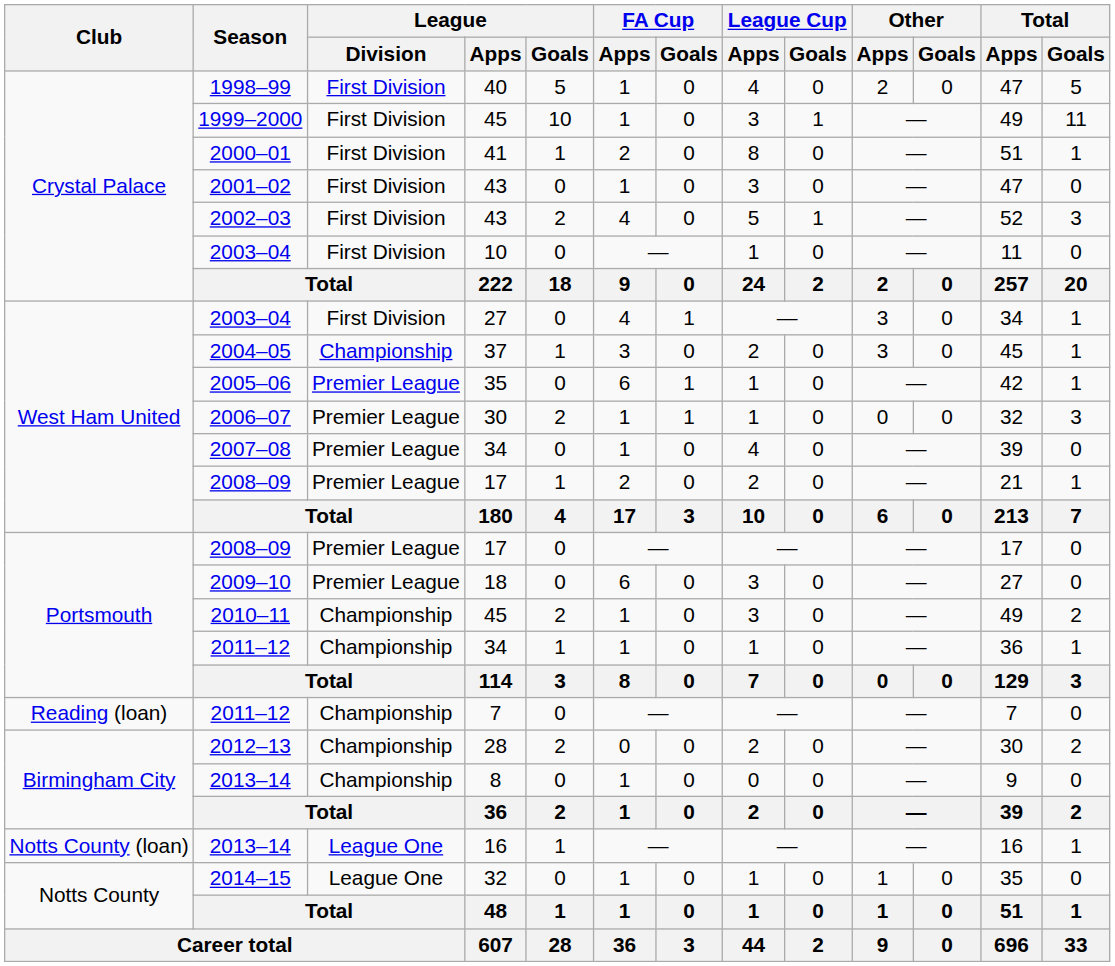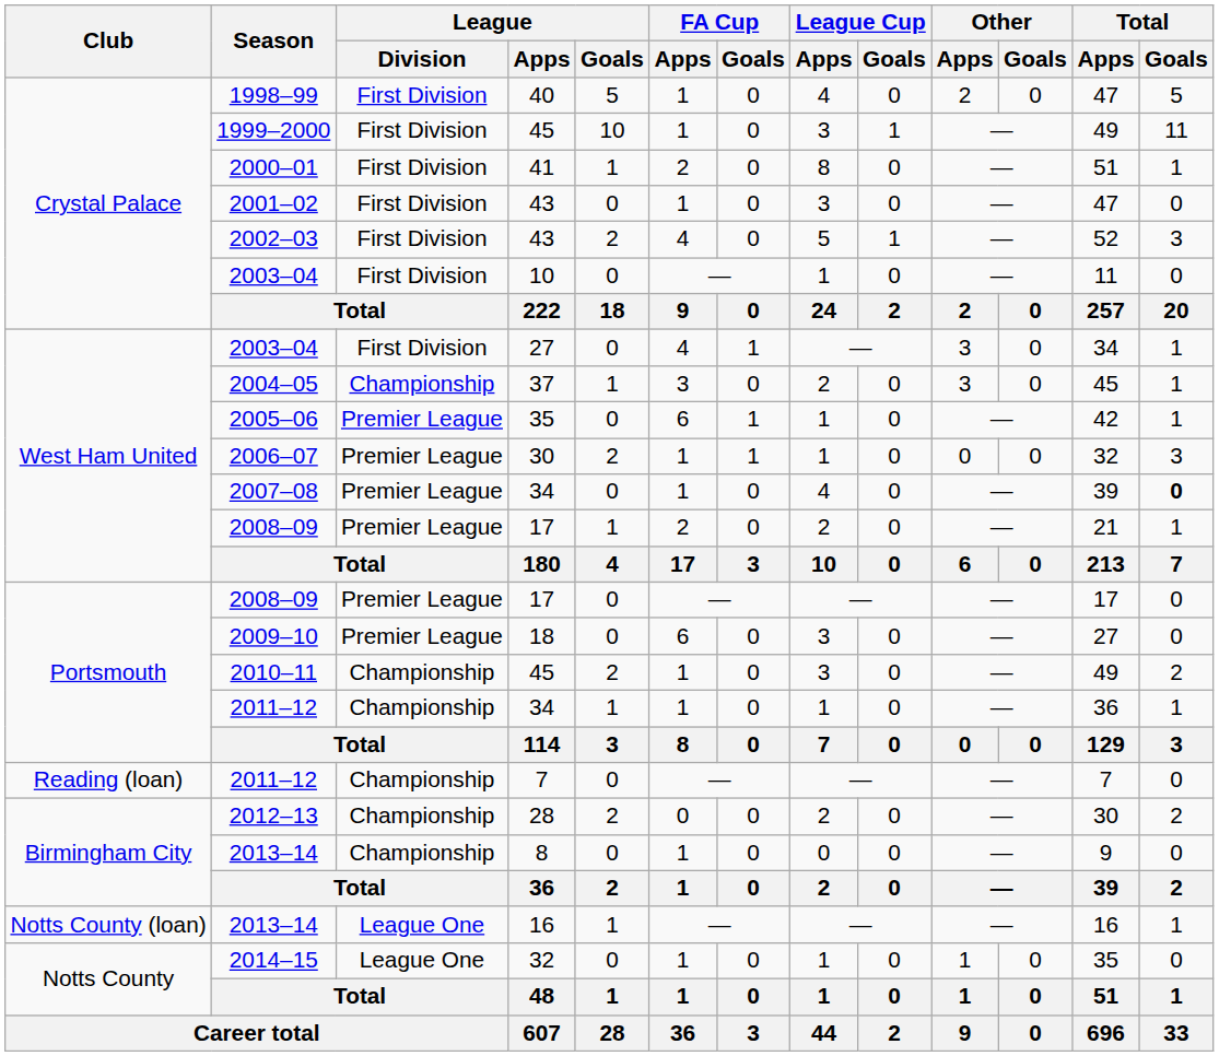2007–08 | Total / Goals: normal -> bold
